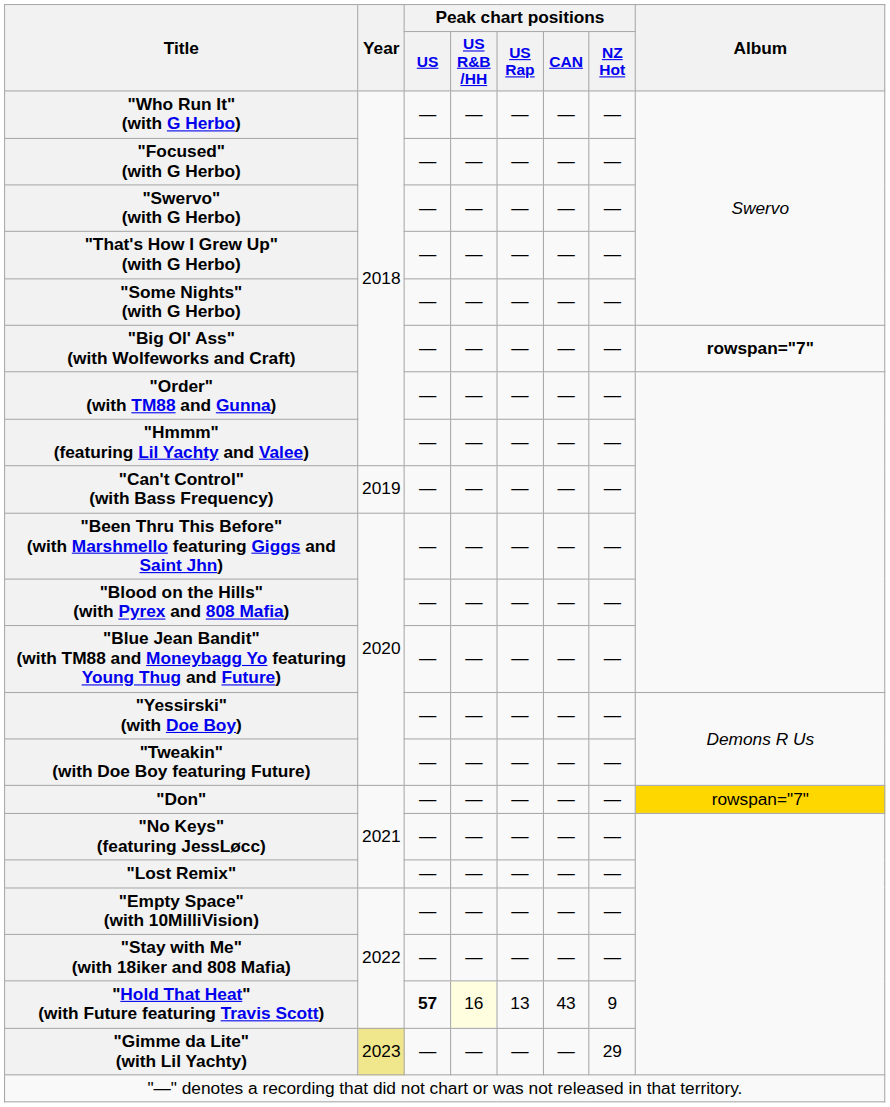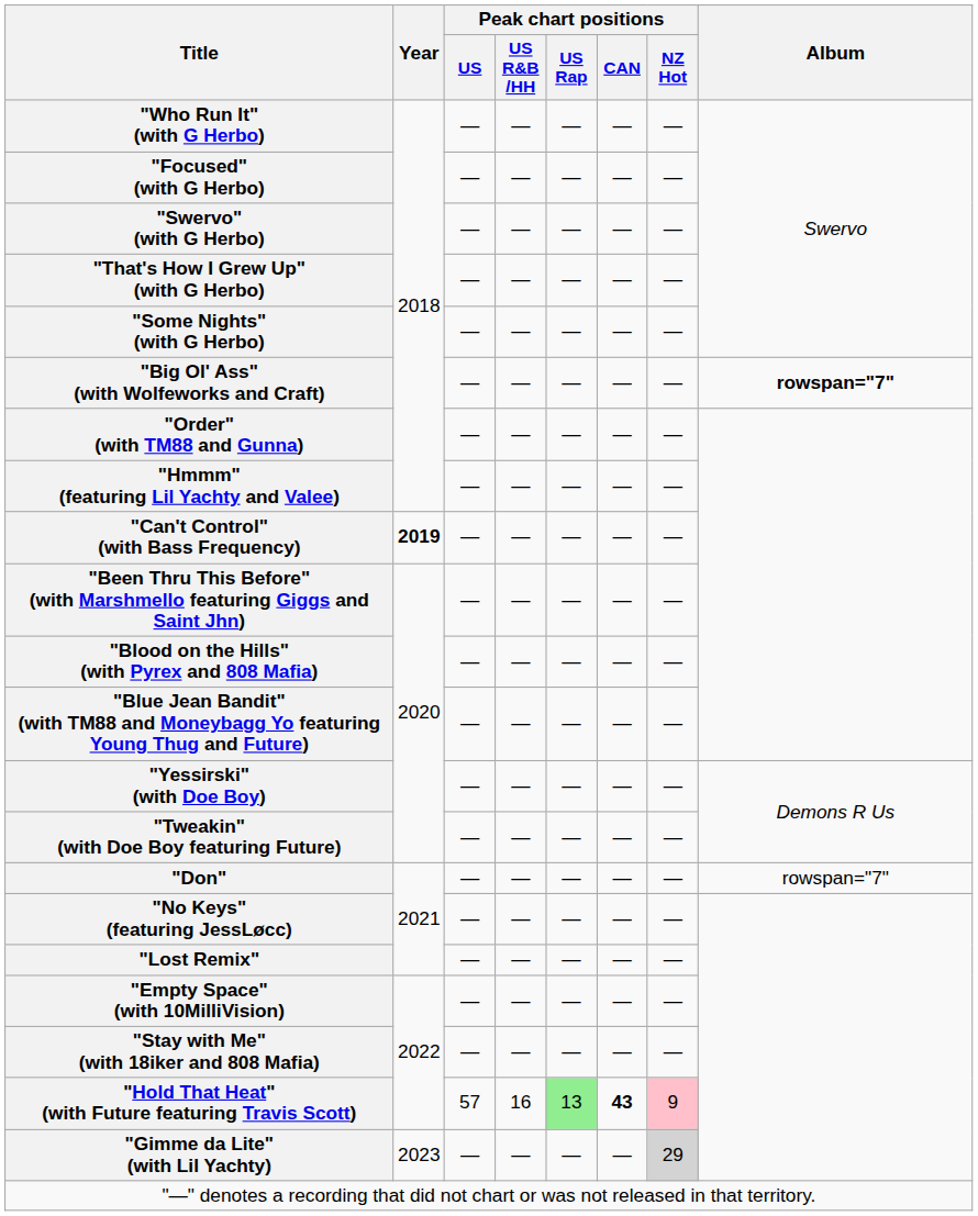"Can't Control" (with Bass Frequency) | Year: normal -> bold
"Don" | Album: gold background -> no background
"Hold That Heat" (with Future featuring Travis Scott) | Peak chart positions / US: bold -> normal
"Hold That Heat" (with Future featuring Travis Scott) | Peak chart positions / US R&B /HH: lightyellow background -> no background
"Hold That Heat" (with Future featuring Travis Scott) | Peak chart positions / US Rap: no background -> lightgreen background
"Hold That Heat" (with Future featuring Travis Scott) | Peak chart positions / CAN: normal -> bold
"Hold That Heat" (with Future featuring Travis Scott) | Peak chart positions / NZ Hot: no background -> pink background
"Gimme da Lite" (with Lil Yachty) | Year: khaki background -> no background
"Gimme da Lite" (with Lil Yachty) | Peak chart positions / NZ Hot: no background -> lightgrey background
